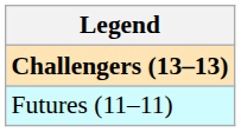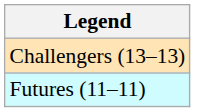row 2 | column 1: bold -> normal
